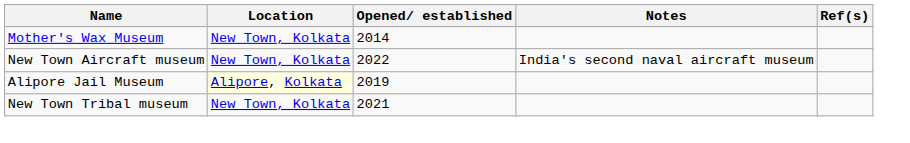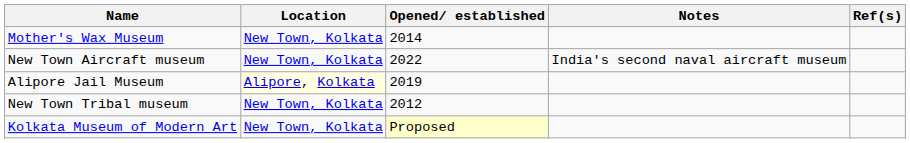New Town Tribal museum | Opened/ established: 2021 -> 2012
+ row: Kolkata Museum of Modern Art | New Town, Kolkata | Proposed
